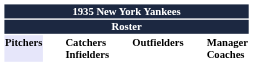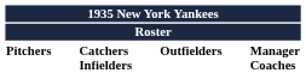Pitchers | column 1: lavender background -> no background
